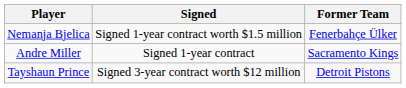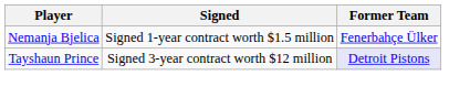- row: Andre Miller | Signed 1-year contract | Sacramento Kings
Tayshaun Prince | Former Team: no background -> lavender background
